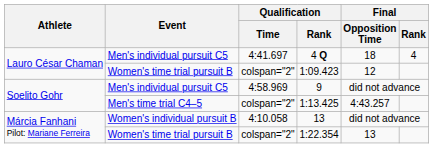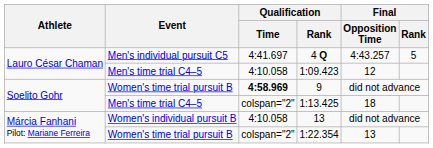4 Q | Final / Opposition Time: 18 -> 4:43.257
4 Q | Final / Rank: 4 -> 5
1:09.423 | Event: Women's time trial pursuit B -> Men's time trial C4–5
1:09.423 | Qualification / Time: colspan="2" -> 4:10.058
9 | Event: Men's individual pursuit C5 -> Women's time trial pursuit B
9 | Qualification / Time: normal -> bold
1:13.425 | Final / Opposition Time: 4:43.257 -> 18
